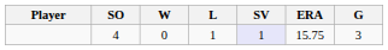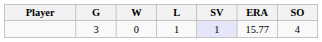columns swapped: G <-> SO
row 2 | ERA: 15.75 -> 15.77
